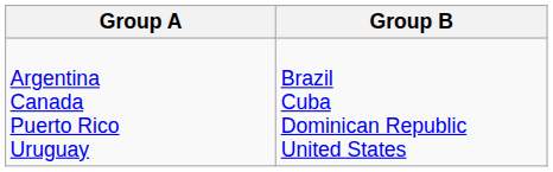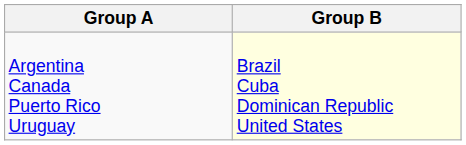Argentina Canada Puerto Rico Uruguay | Group B: no background -> lightyellow background
